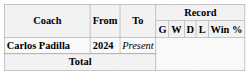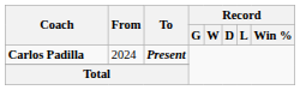Carlos Padilla | From: bold -> normal
Carlos Padilla | To: normal -> bold
